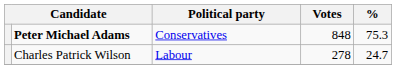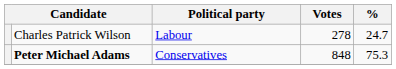rows swapped: Peter Michael Adams <-> Charles Patrick Wilson
